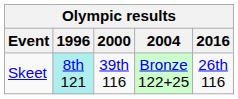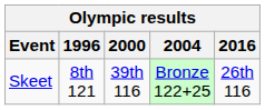Skeet | 1996: paleturquoise background -> no background
